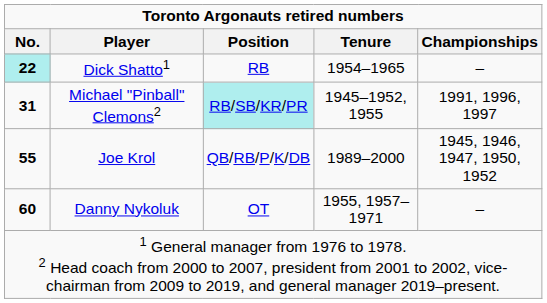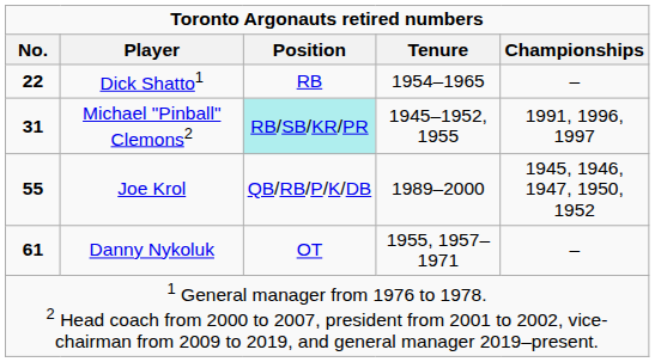Dick Shatto1 | No.: paleturquoise background -> no background
Danny Nykoluk | No.: 60 -> 61
